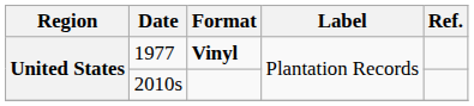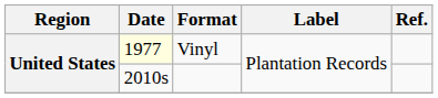Vinyl | Date: no background -> lightyellow background
Vinyl | Format: bold -> normal
